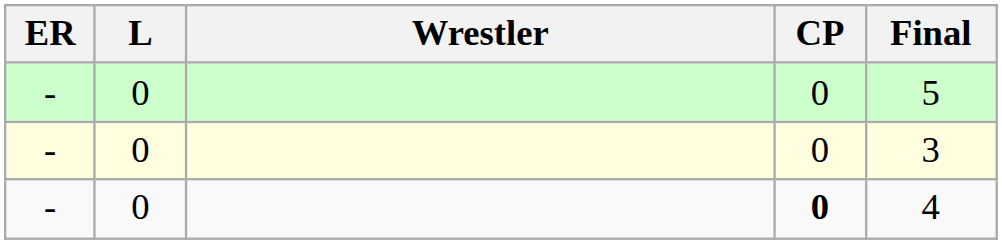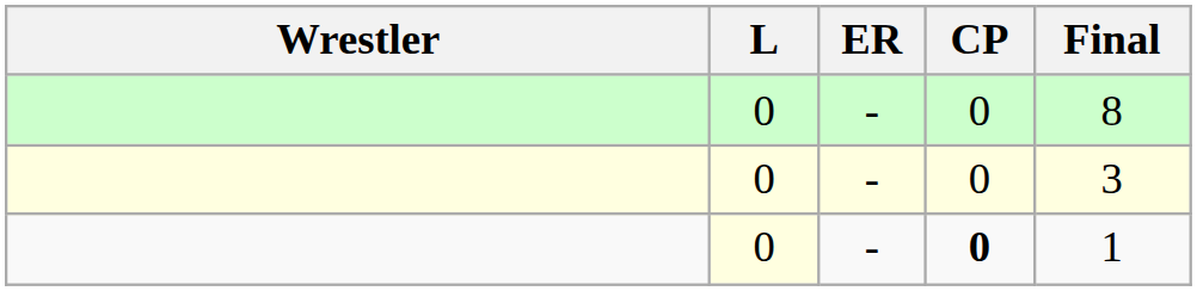columns swapped: Wrestler <-> ER
row 2 | Final: 5 -> 8
row 4 | L: no background -> lightyellow background
row 4 | Final: 4 -> 1
